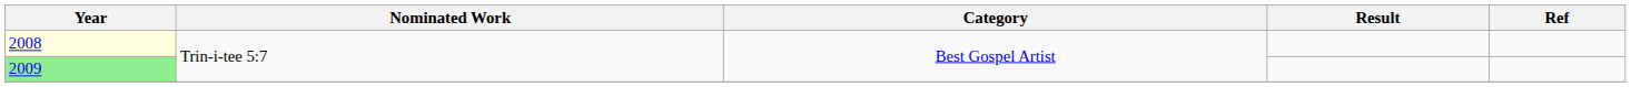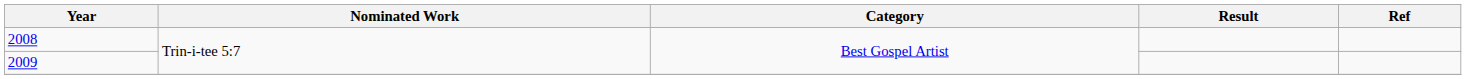2008 | Year: lightyellow background -> no background
2009 | Year: lightgreen background -> no background
